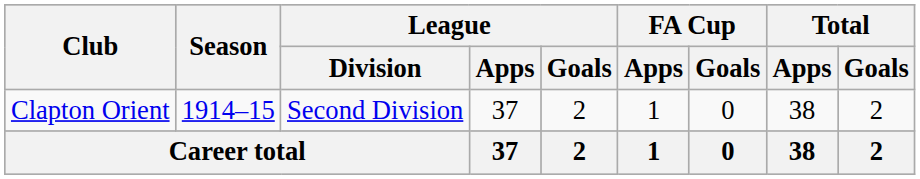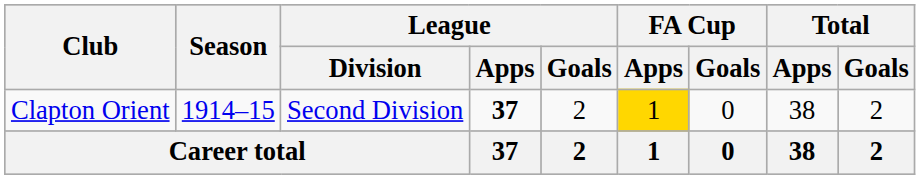Clapton Orient | League / Apps: normal -> bold
Clapton Orient | FA Cup / Apps: no background -> gold background
